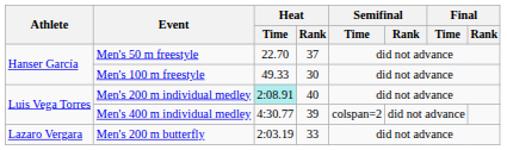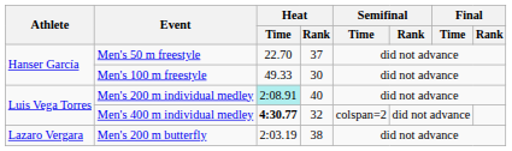Men's 400 m individual medley | Heat / Time: normal -> bold
Men's 400 m individual medley | Heat / Rank: 39 -> 32
Men's 200 m butterfly | Heat / Rank: 33 -> 38
